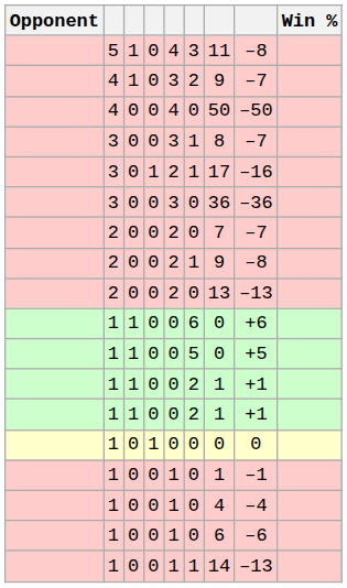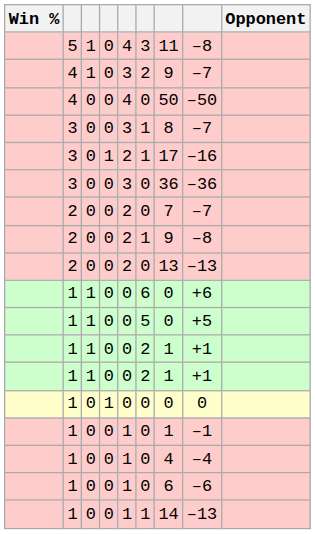columns swapped: Opponent <-> Win %
